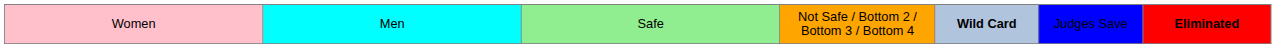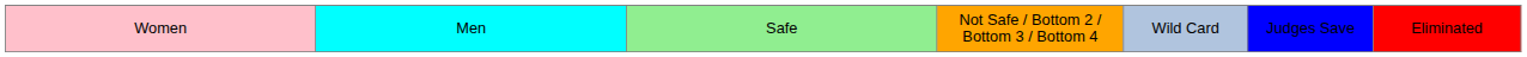Women | column 5: bold -> normal
Women | column 7: bold -> normal
